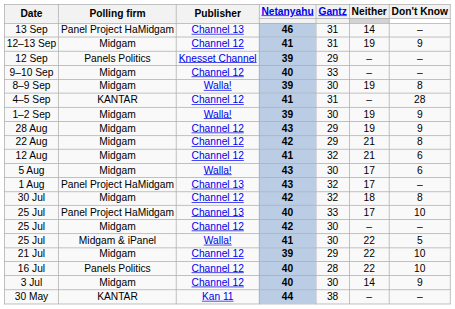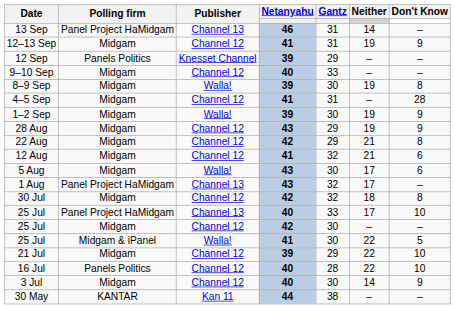4–5 Sep | Polling firm: KANTAR -> Midgam
